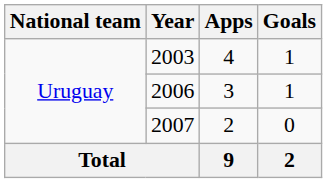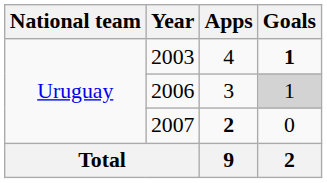2003 | Goals: normal -> bold
2006 | Goals: no background -> lightgrey background
2007 | Apps: normal -> bold
